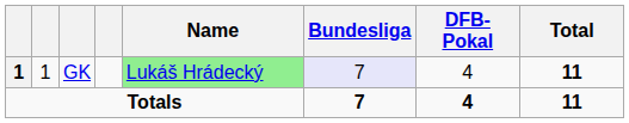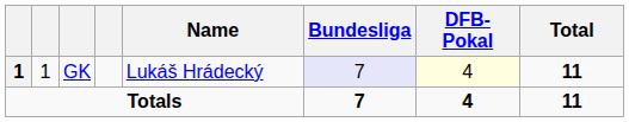row 2 | Name: lightgreen background -> no background
row 2 | DFB-Pokal: no background -> lightyellow background
